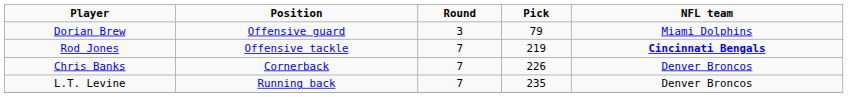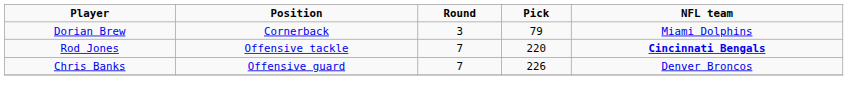Dorian Brew | Position: Offensive guard -> Cornerback
Rod Jones | Pick: 219 -> 220
Chris Banks | Position: Cornerback -> Offensive guard
- row: L.T. Levine | Running back | 7 | 235 | Denver Broncos
